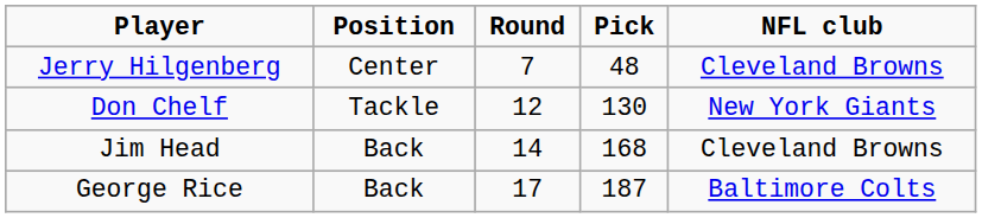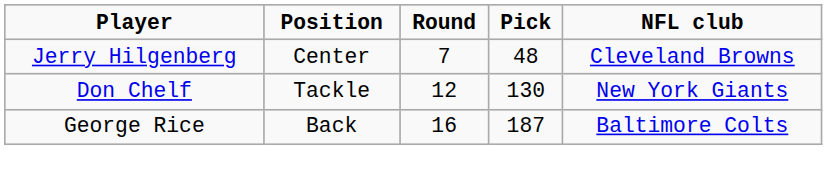- row: Jim Head | Back | 14 | 168 | Cleveland Browns
George Rice | Round: 17 -> 16
